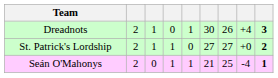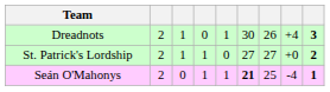Seán O'Mahonys | column 6: normal -> bold
